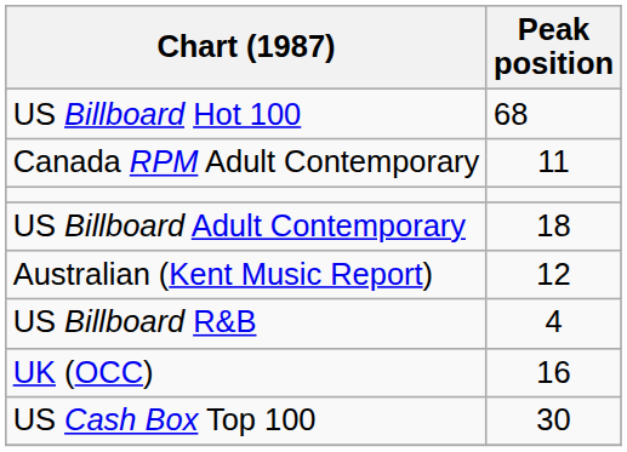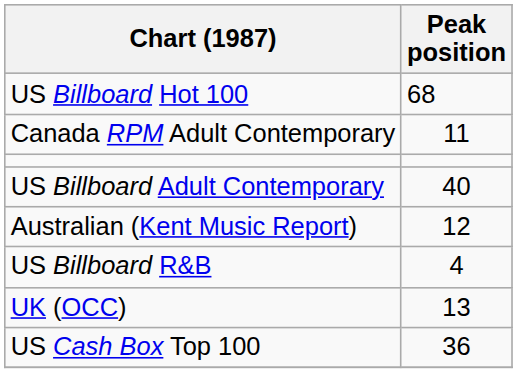row 5 | Peak position: 18 -> 40
row 8 | Peak position: 16 -> 13
row 9 | Peak position: 30 -> 36
